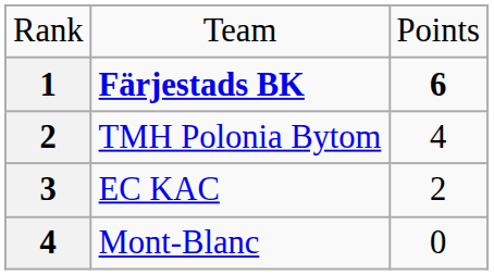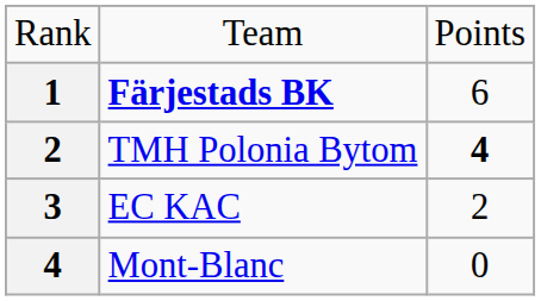Färjestads BK | column 3: bold -> normal
TMH Polonia Bytom | column 3: normal -> bold
